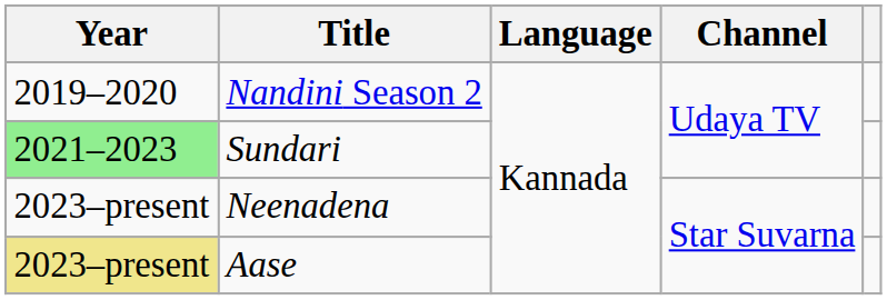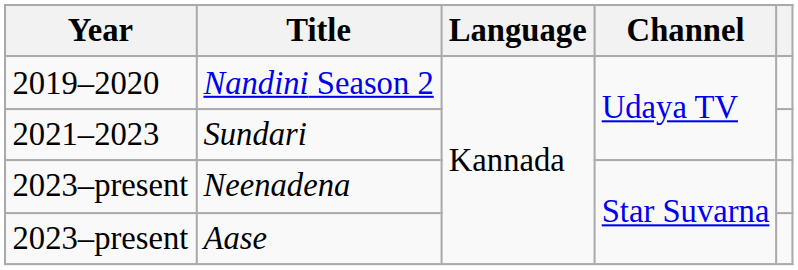Sundari | Year: lightgreen background -> no background
Aase | Year: khaki background -> no background
